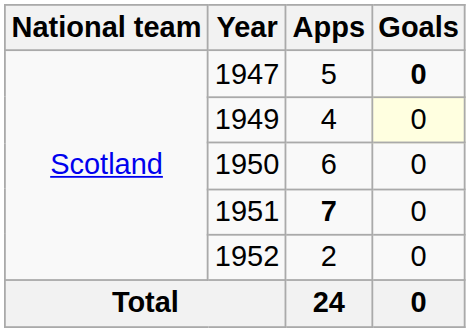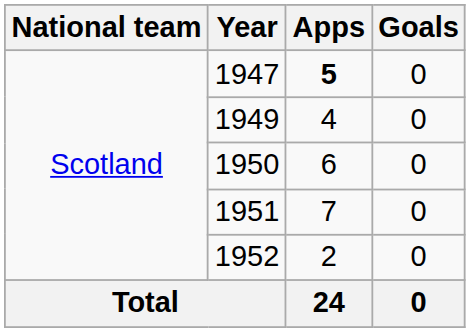1947 | Apps: normal -> bold
1947 | Goals: bold -> normal
1949 | Goals: lightyellow background -> no background
1951 | Apps: bold -> normal
